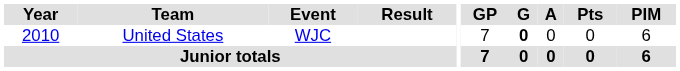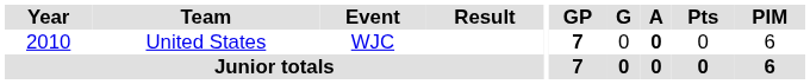United States | GP: normal -> bold
United States | G: bold -> normal
United States | A: normal -> bold
